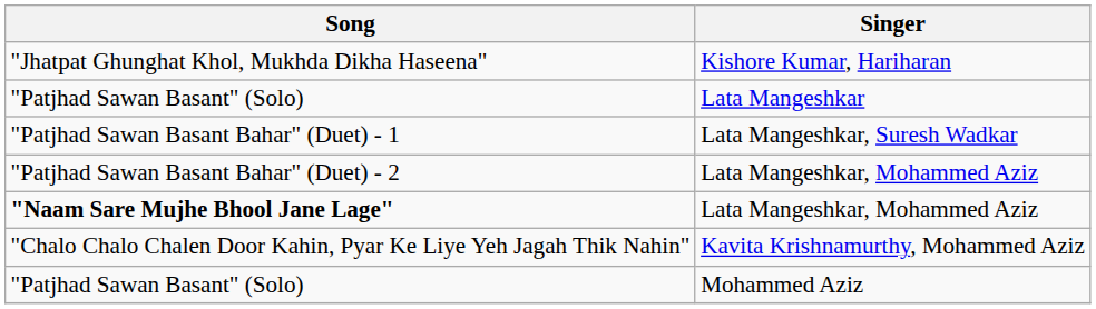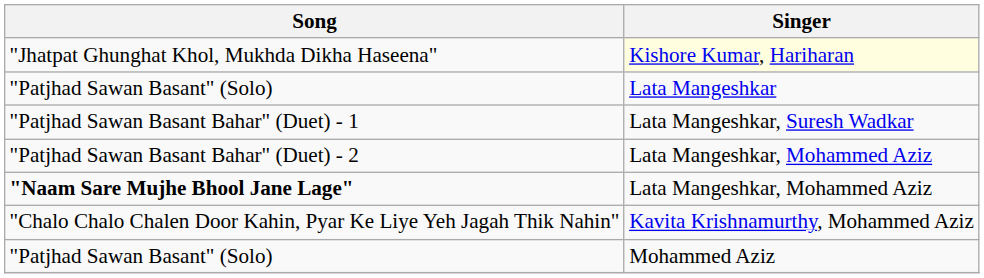row 2 | Singer: no background -> lightyellow background
